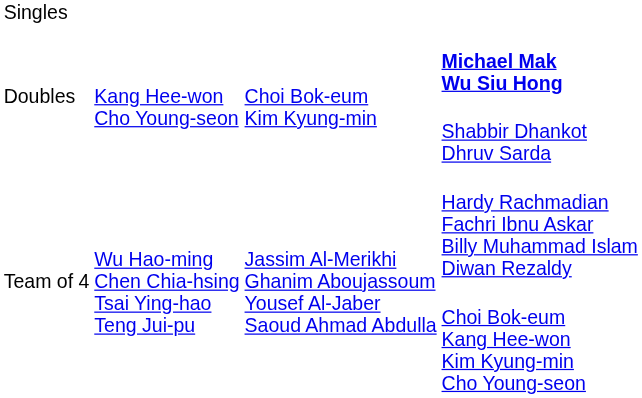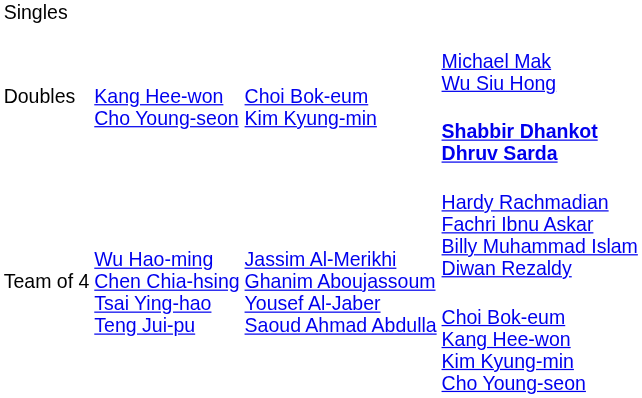Michael Mak Wu Siu Hong | column 4: bold -> normal
Shabbir Dhankot Dhruv Sarda | column 4: normal -> bold
